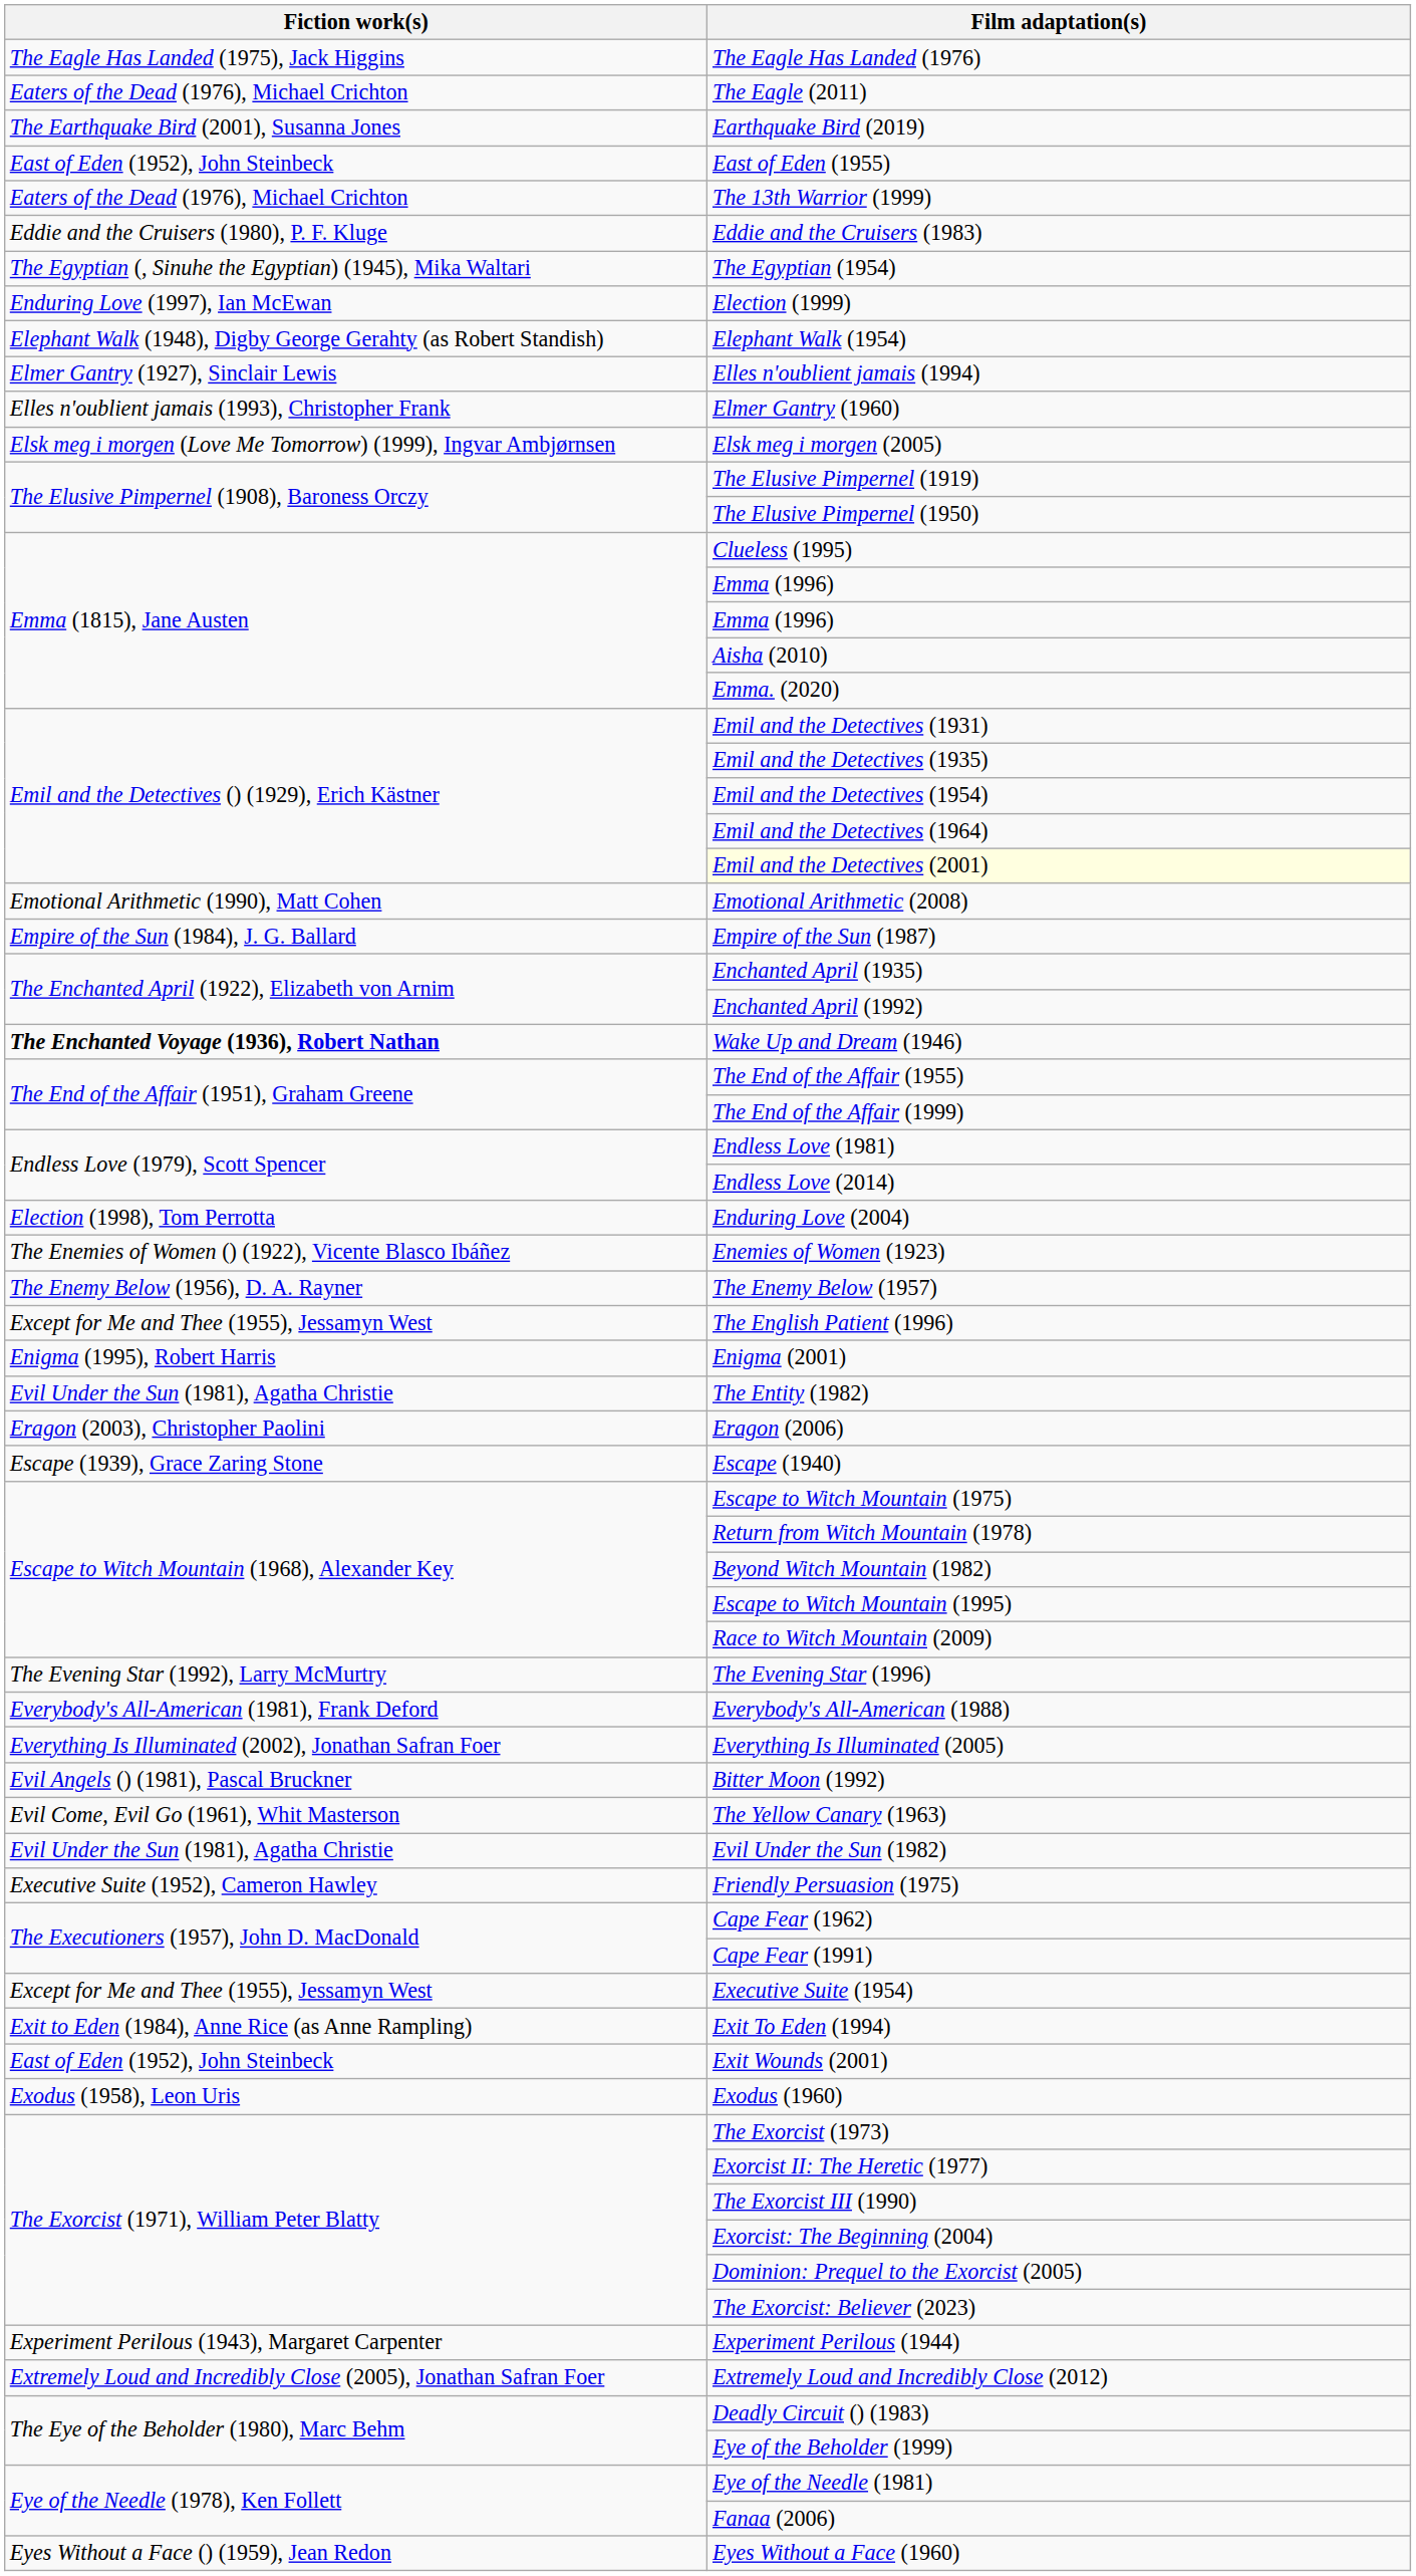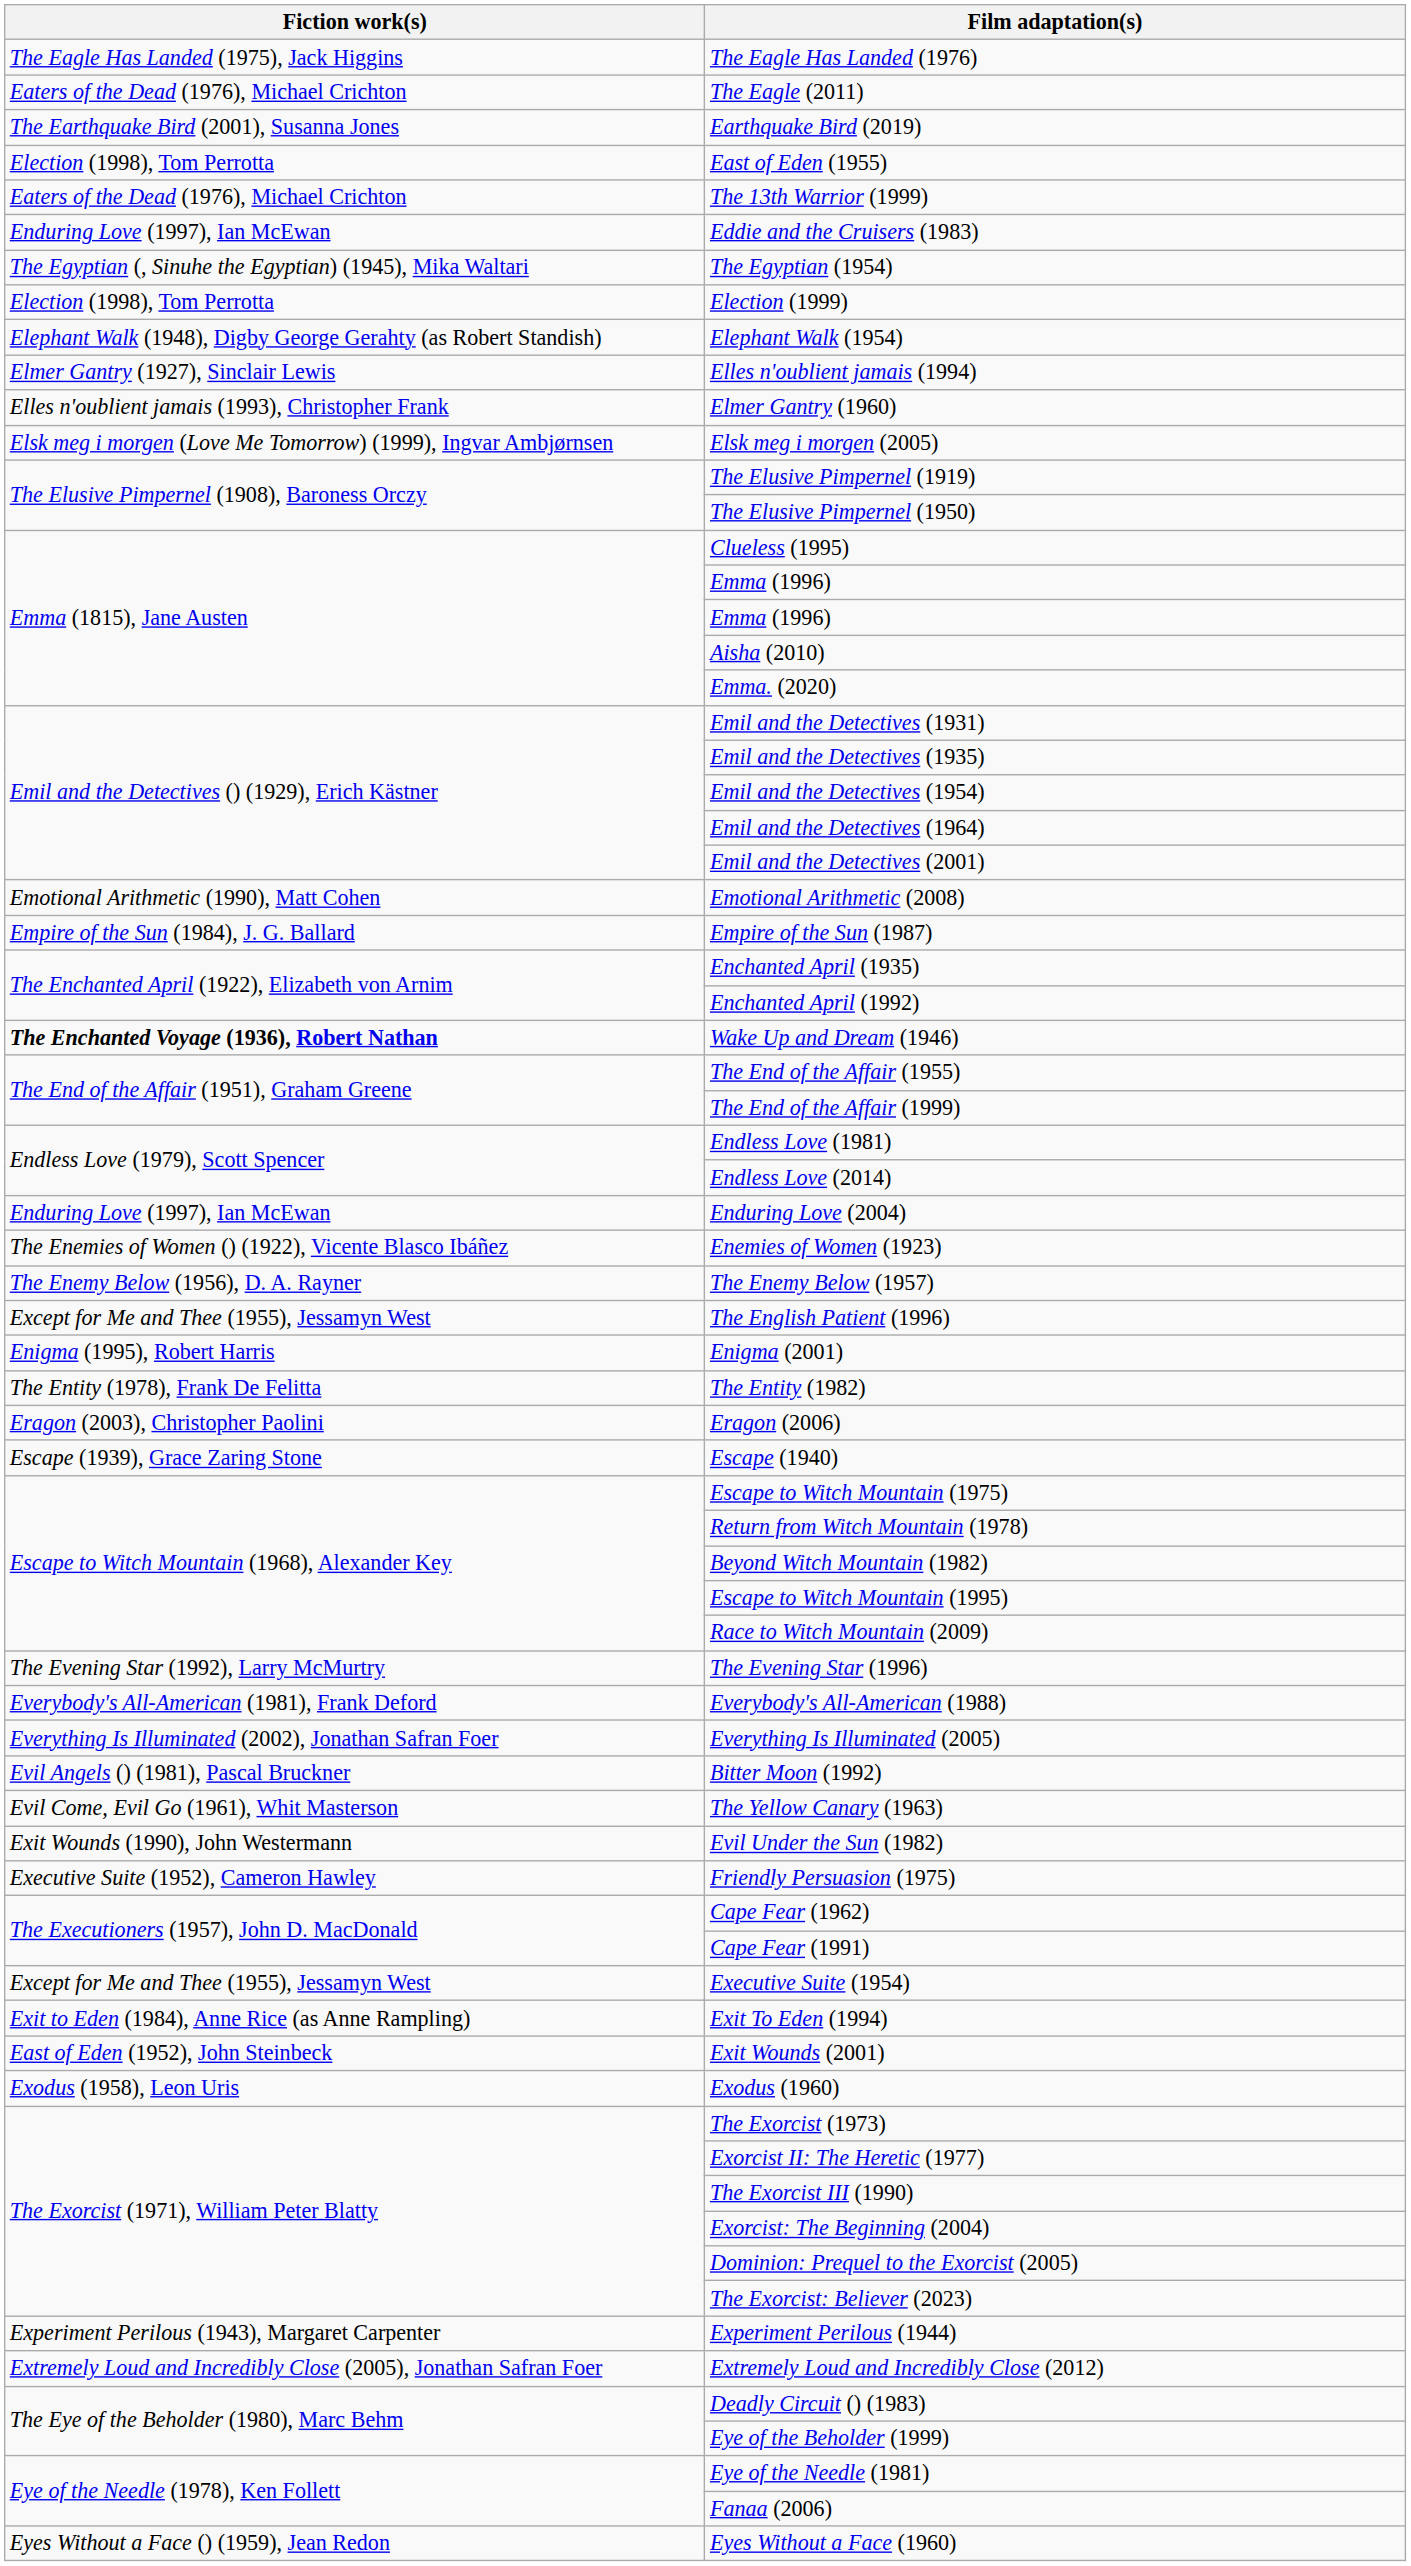row 5 | Fiction work(s): East of Eden (1952), John Steinbeck -> Election (1998), Tom Perrotta
row 7 | Fiction work(s): Eddie and the Cruisers (1980), P. F. Kluge -> Enduring Love (1997), Ian McEwan
row 9 | Fiction work(s): Enduring Love (1997), Ian McEwan -> Election (1998), Tom Perrotta
row 25 | Film adaptation(s): lightyellow background -> no background
row 35 | Fiction work(s): Election (1998), Tom Perrotta -> Enduring Love (1997), Ian McEwan
row 40 | Fiction work(s): Evil Under the Sun (1981), Agatha Christie -> The Entity (1978), Frank De Felitta
row 53 | Fiction work(s): Evil Under the Sun (1981), Agatha Christie -> Exit Wounds (1990), John Westermann
